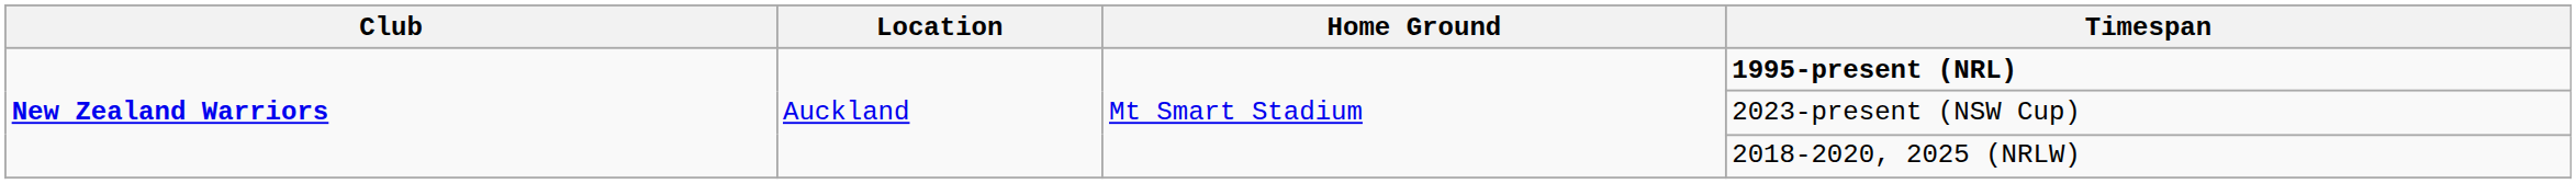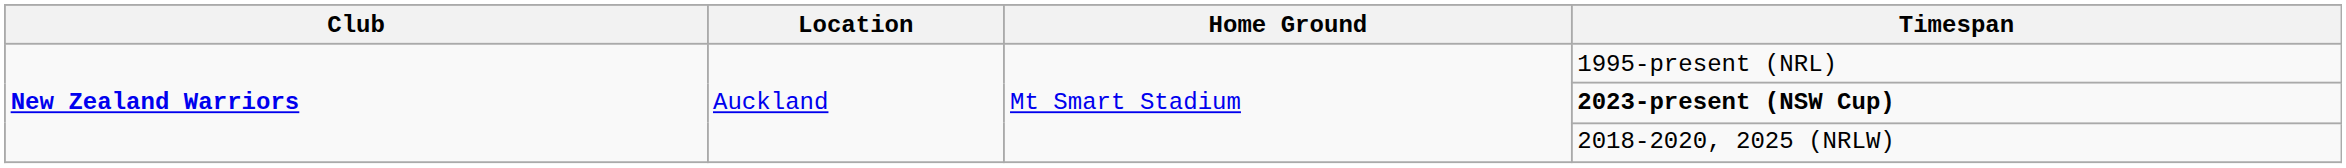1995-present (NRL) | Timespan: bold -> normal
2023-present (NSW Cup) | Timespan: normal -> bold
